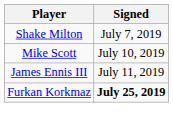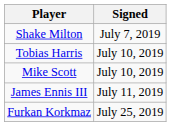+ row: Tobias Harris | July 10, 2019
Furkan Korkmaz | Signed: bold -> normal
